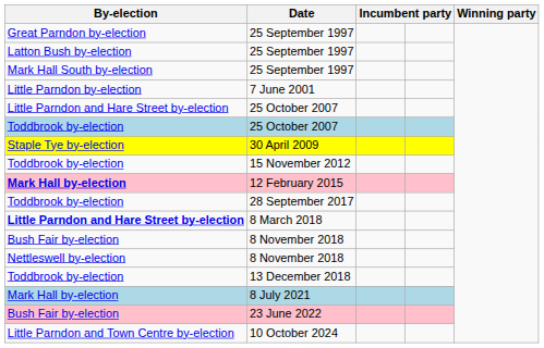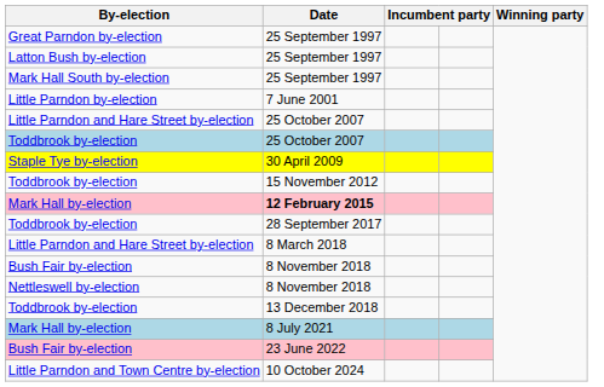12 February 2015 | By-election: bold -> normal
12 February 2015 | Date: normal -> bold
8 March 2018 | By-election: bold -> normal
